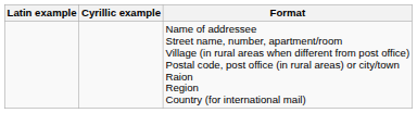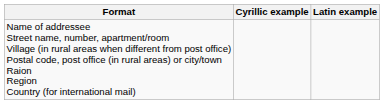columns swapped: Format <-> Latin example
